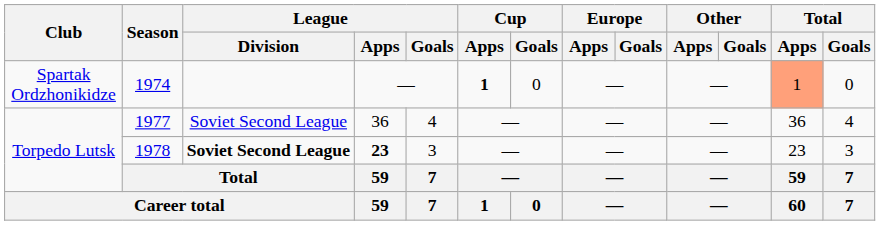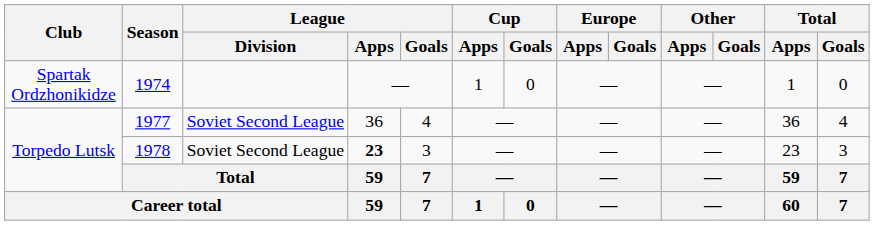1974 | Cup / Apps: bold -> normal
1974 | Total / Apps: lightsalmon background -> no background
1978 | League / Division: bold -> normal
